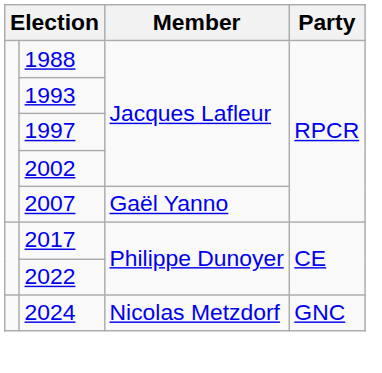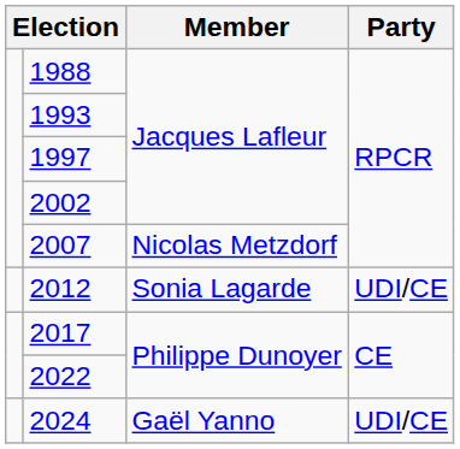2007 | Member: Gaël Yanno -> Nicolas Metzdorf
+ row: 2012 | Sonia Lagarde | UDI/CE
2024 | Member: Nicolas Metzdorf -> Gaël Yanno
2024 | Party: GNC -> UDI/CE
